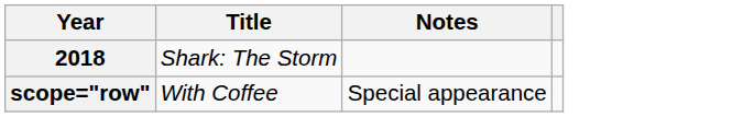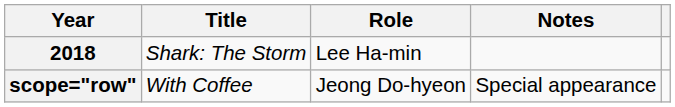+ column: Role | Lee Ha-min | Jeong Do-hyeon
